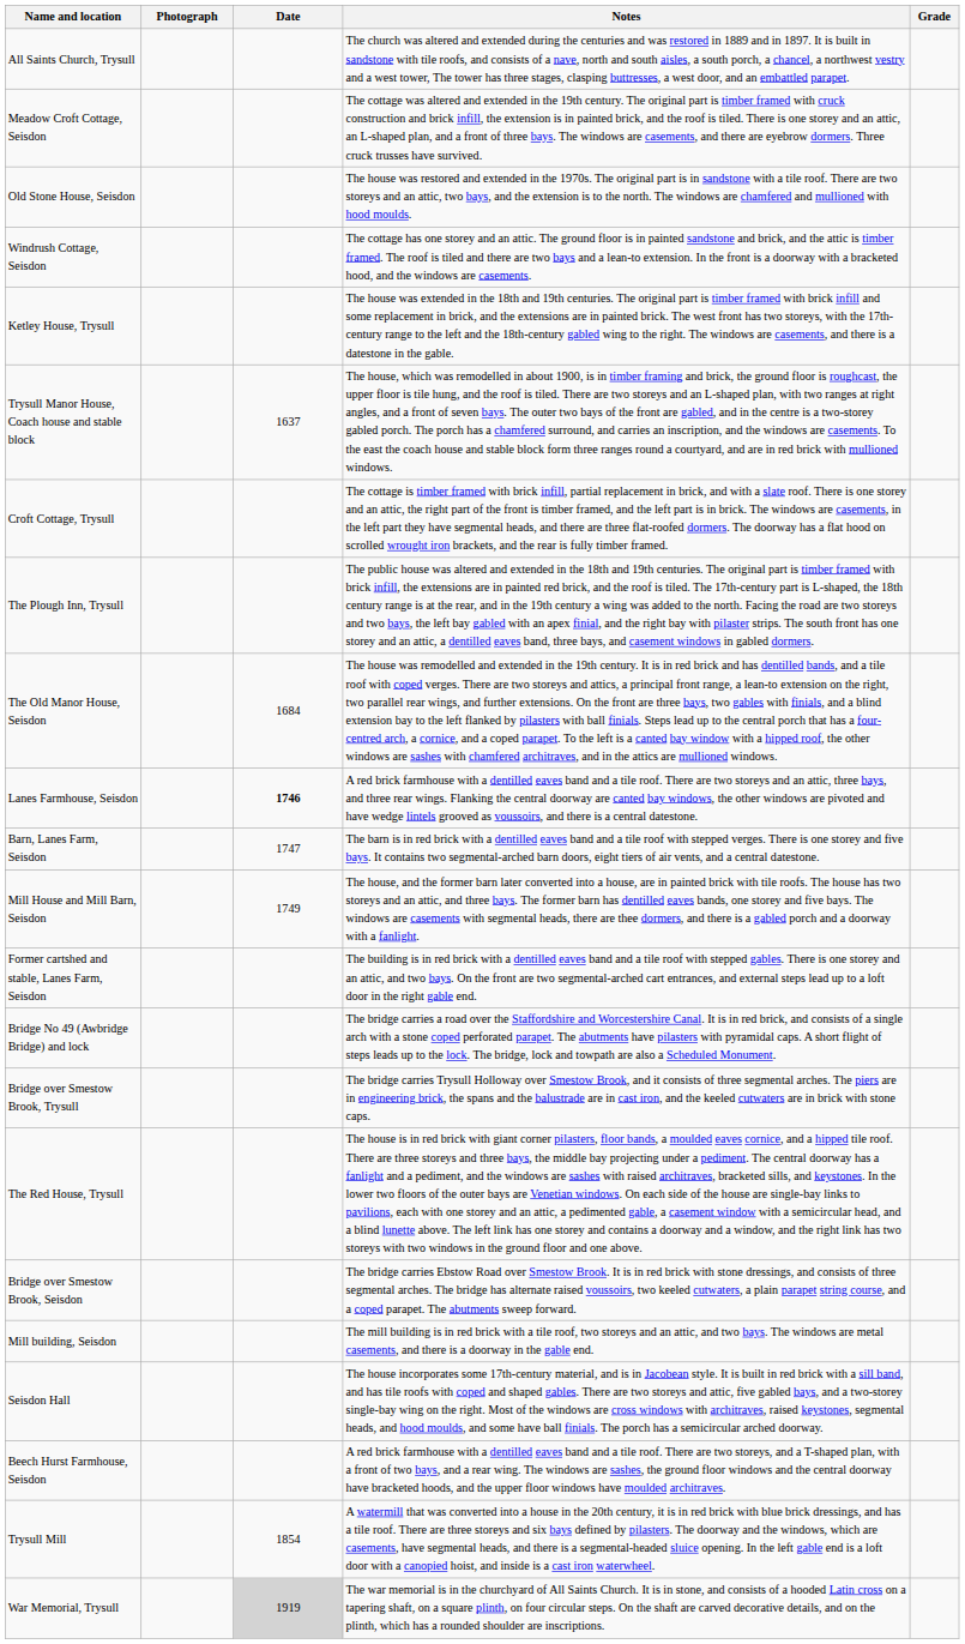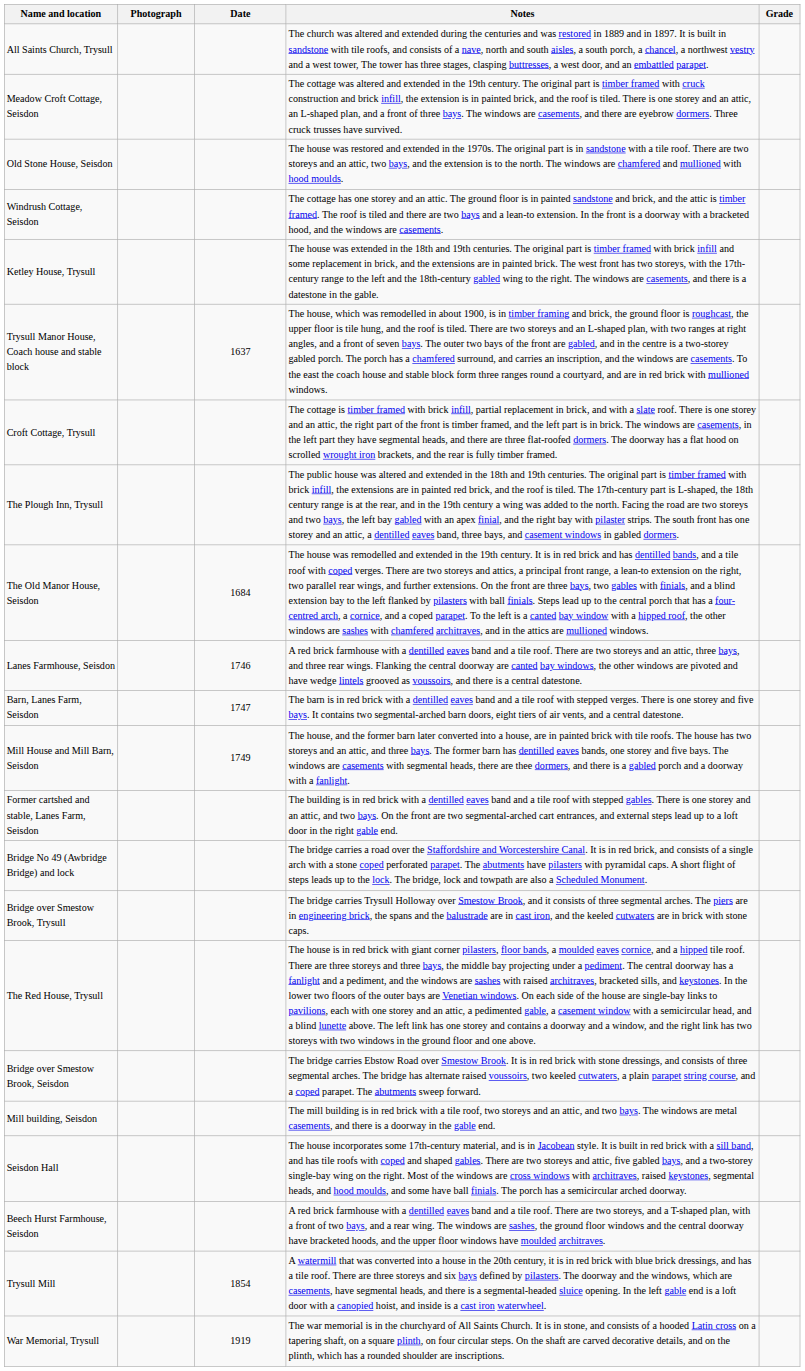Lanes Farmhouse, Seisdon | Date: bold -> normal
War Memorial, Trysull | Date: lightgrey background -> no background
